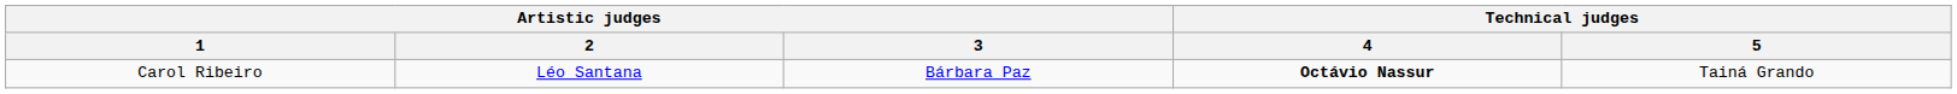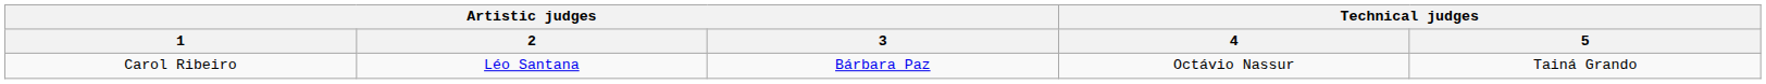Carol Ribeiro | Technical judges / 4: bold -> normal
